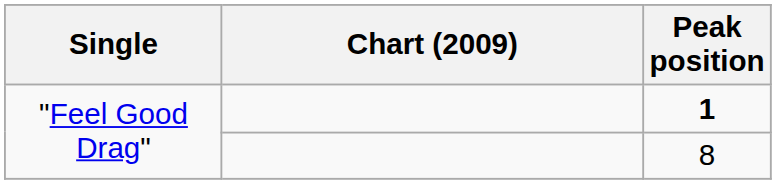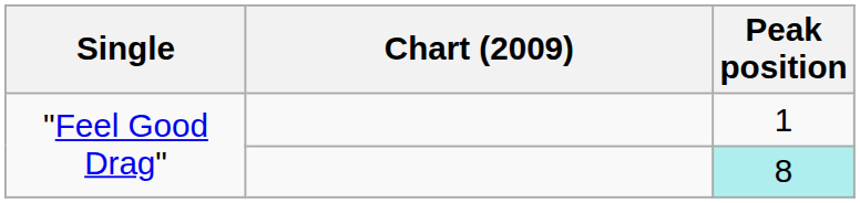1 | Peak position: bold -> normal
8 | Peak position: no background -> paleturquoise background
